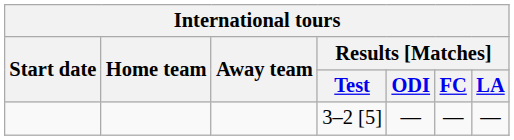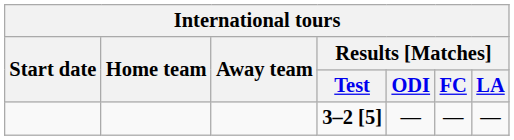row 4 | Results [Matches] / Test: normal -> bold
